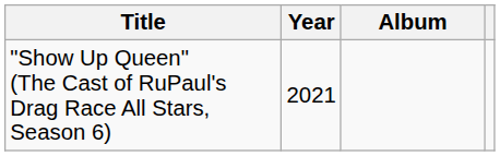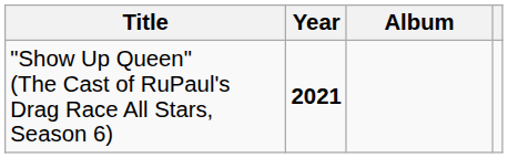row 2 | Year: normal -> bold
